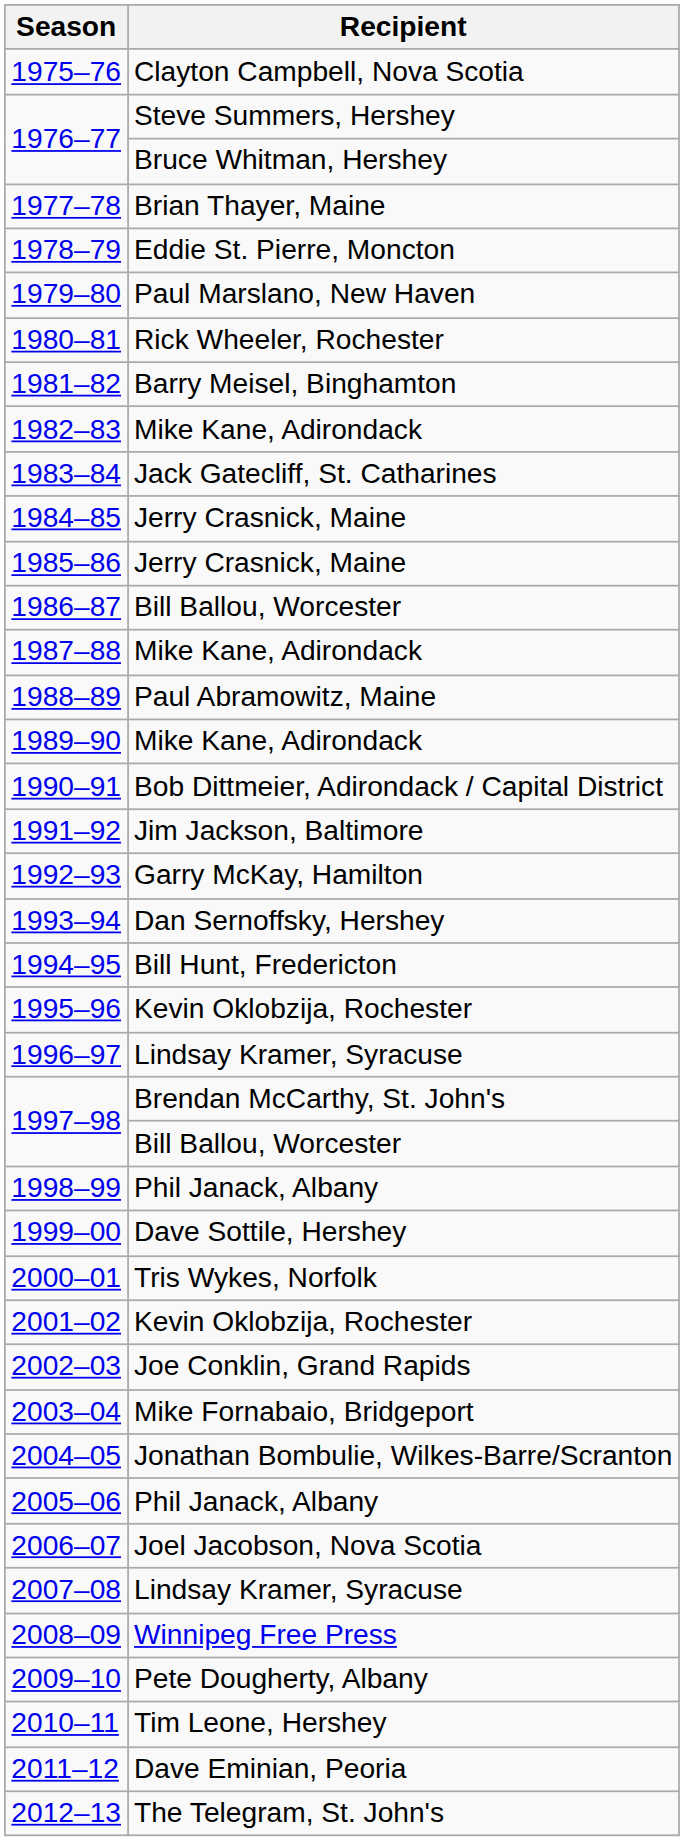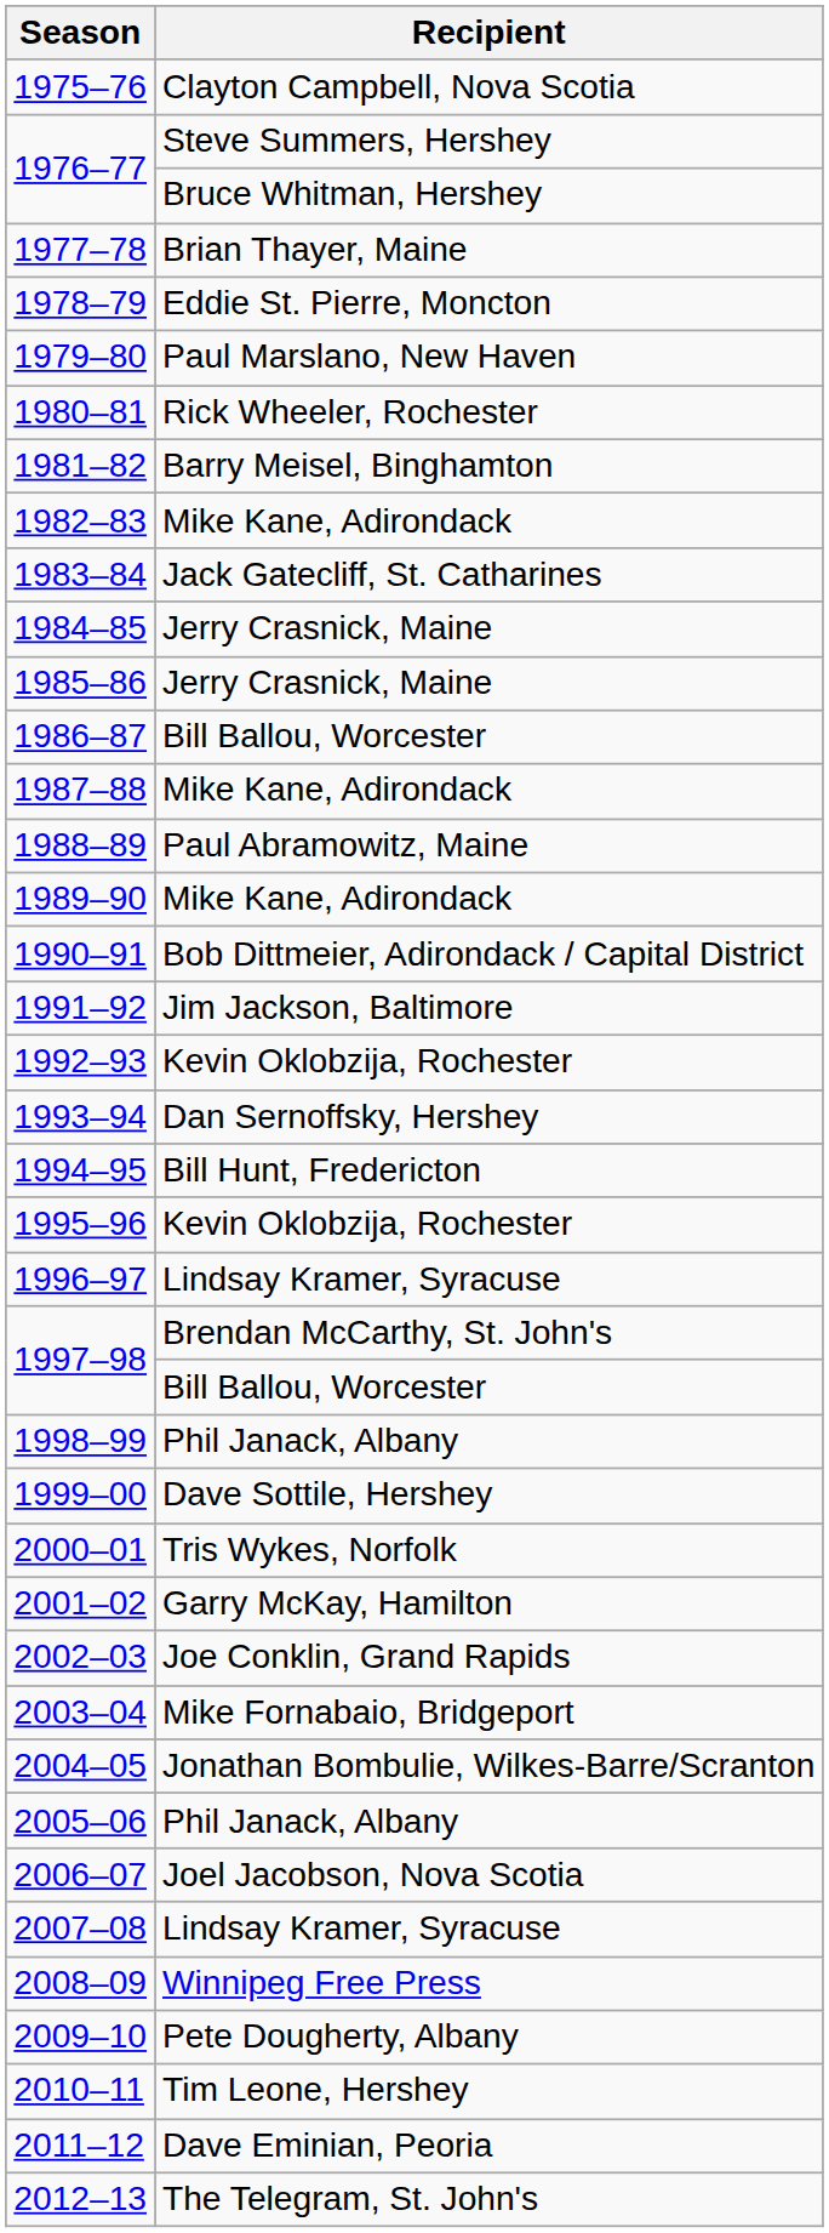row 20 | Recipient: Garry McKay, Hamilton -> Kevin Oklobzija, Rochester
row 30 | Recipient: Kevin Oklobzija, Rochester -> Garry McKay, Hamilton
